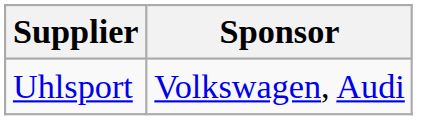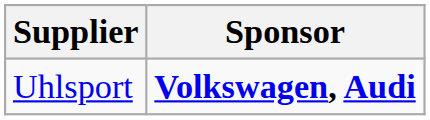Uhlsport | Sponsor: normal -> bold
